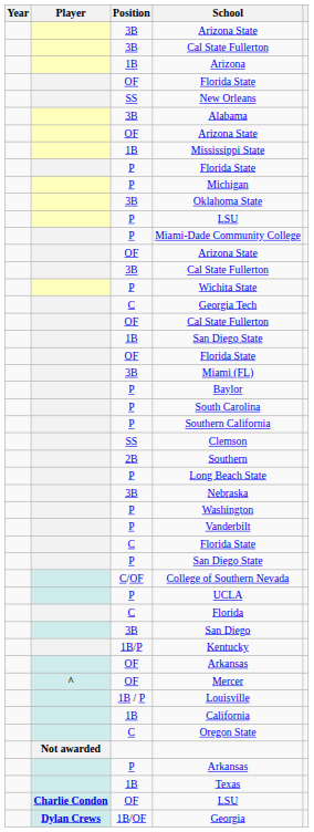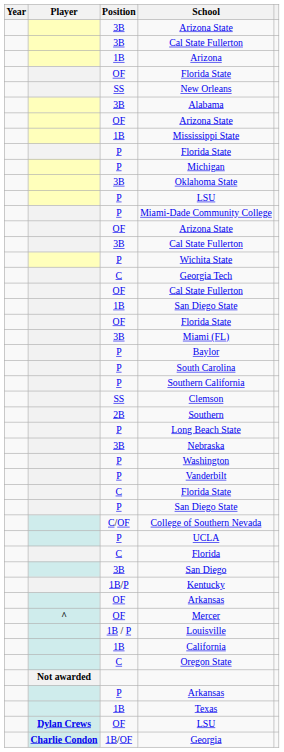OF / LSU | Player: Charlie Condon -> Dylan Crews
Georgia | Player: Dylan Crews -> Charlie Condon
